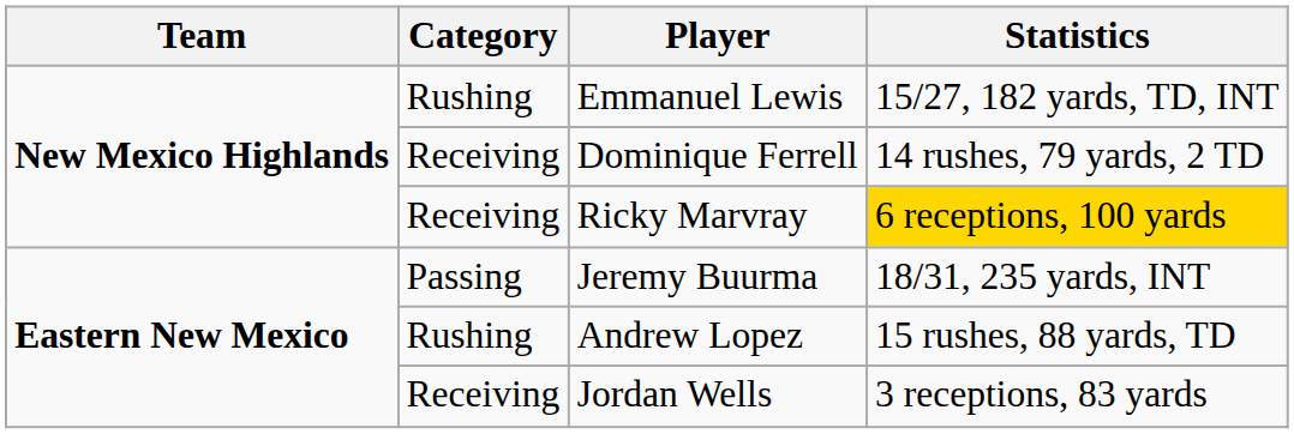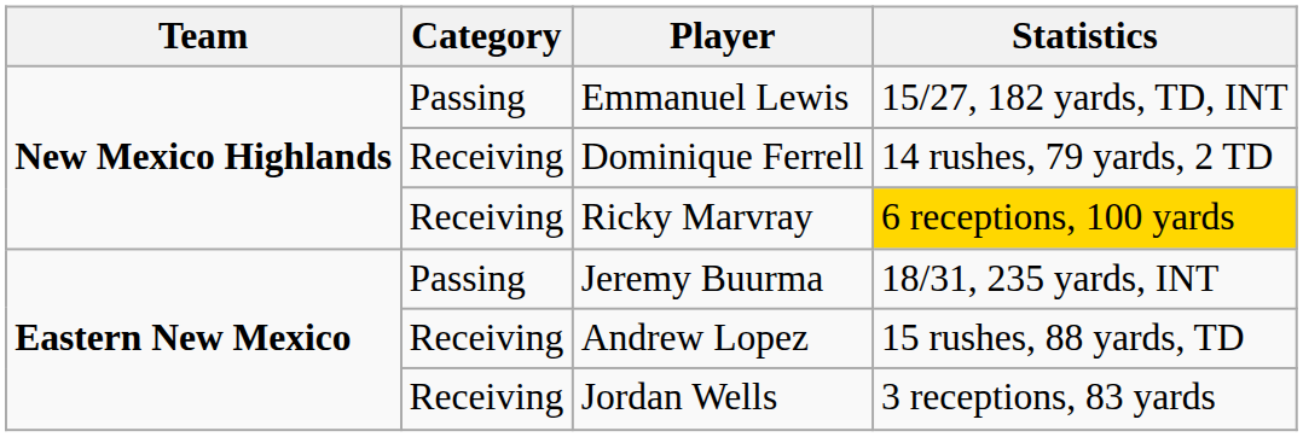Emmanuel Lewis | Category: Rushing -> Passing
Andrew Lopez | Category: Rushing -> Receiving
